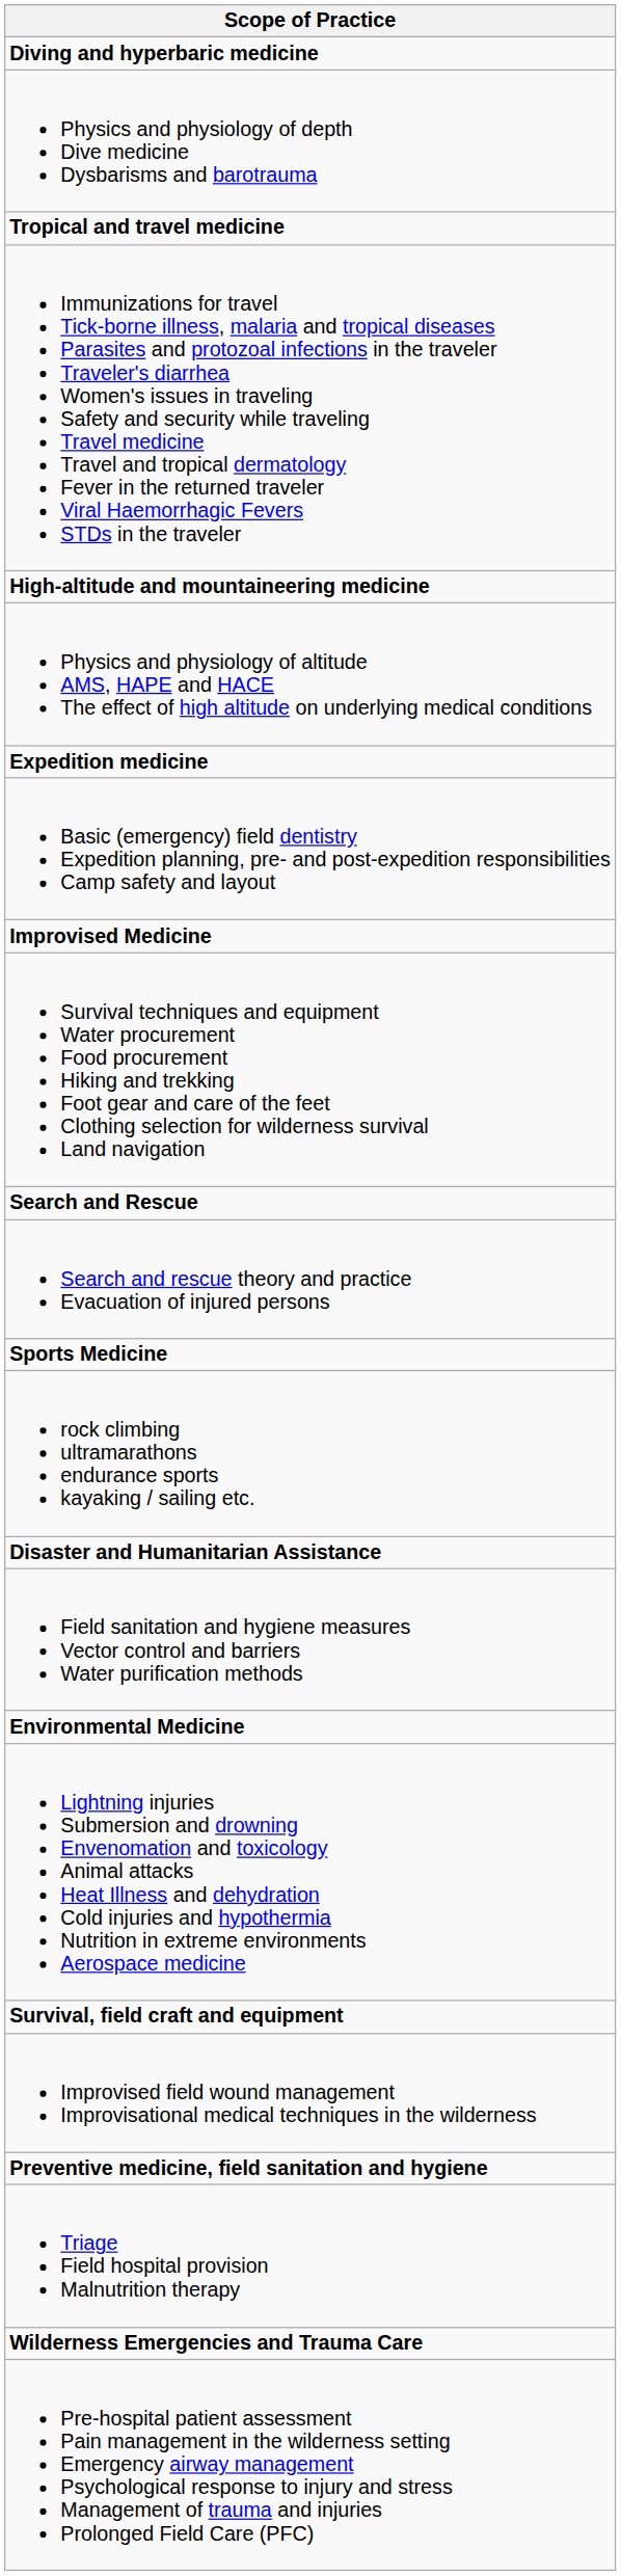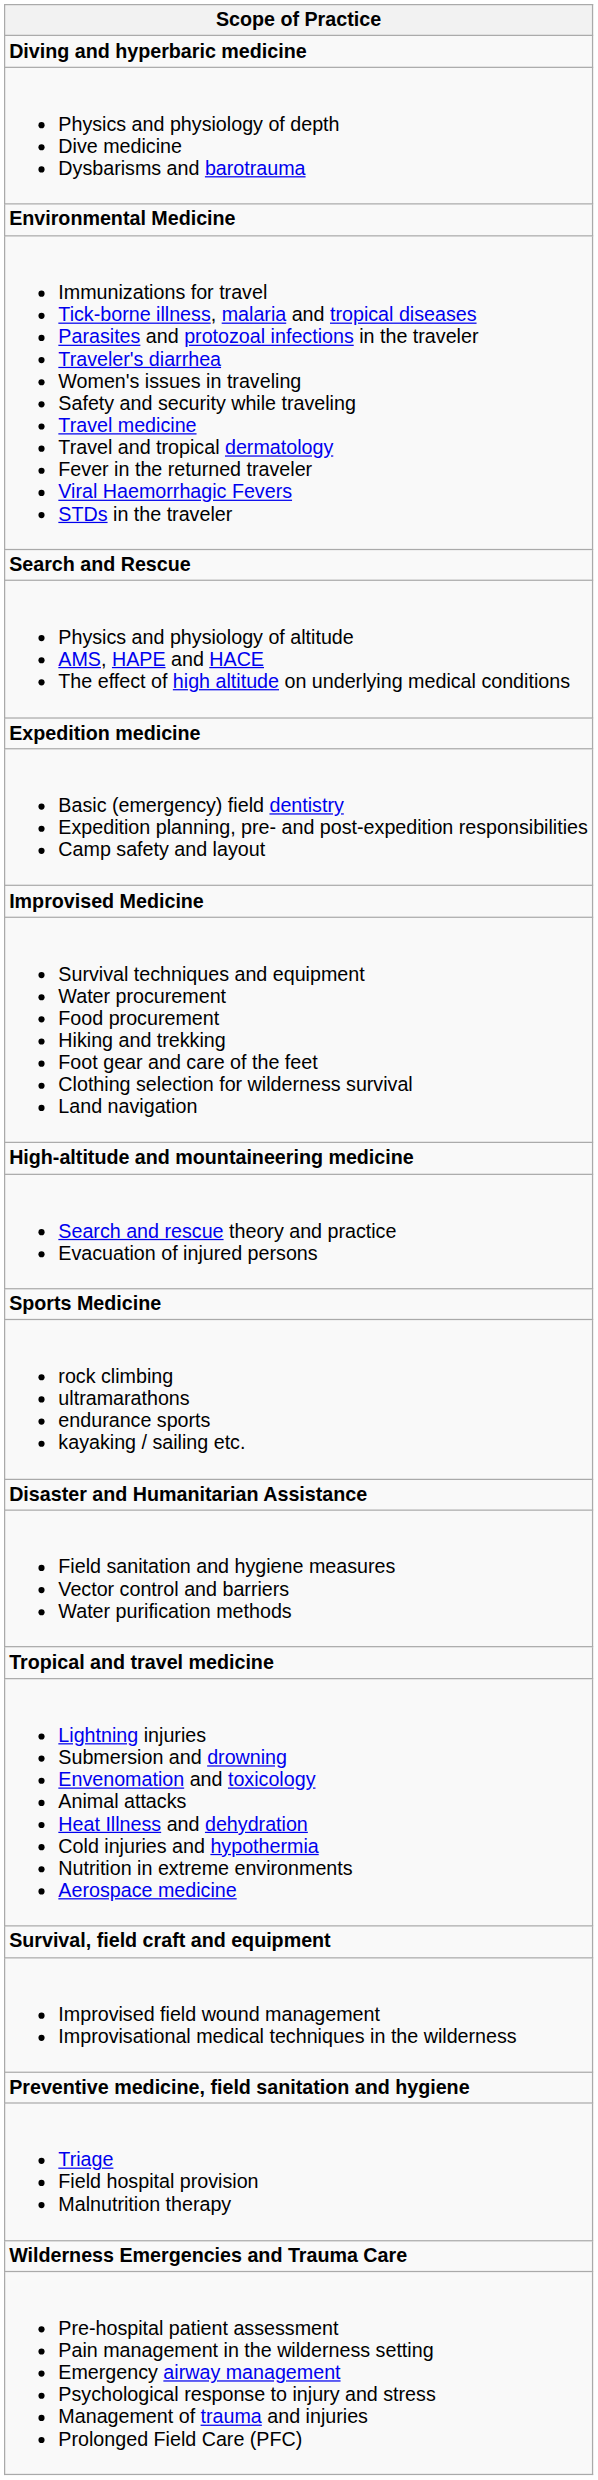row 4 | column 1: Tropical and travel medicine -> Environmental Medicine
row 6 | column 1: High-altitude and mountaineering medicine -> Search and Rescue
row 12 | column 1: Search and Rescue -> High-altitude and mountaineering medicine
row 18 | column 1: Environmental Medicine -> Tropical and travel medicine
